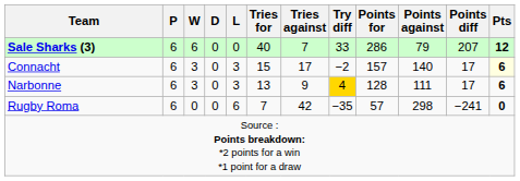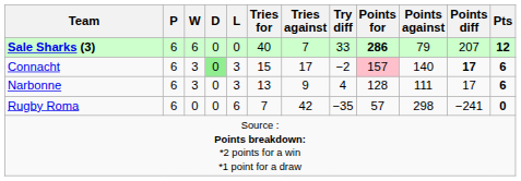Sale Sharks (3) | Points for: normal -> bold
Connacht | D: no background -> lightgreen background
Connacht | Points for: no background -> pink background
Connacht | Points diff: normal -> bold
Connacht | Pts: lightyellow background -> no background
Narbonne | Try diff: gold background -> no background
